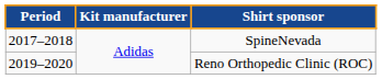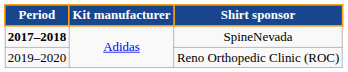SpineNevada | Period: normal -> bold
